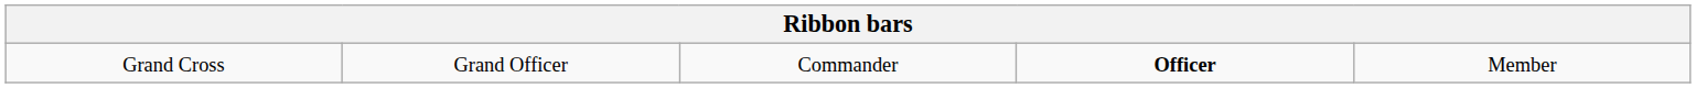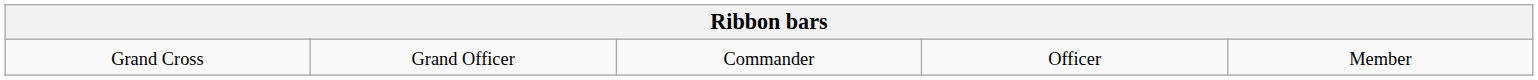Grand Cross | column 4: bold -> normal
